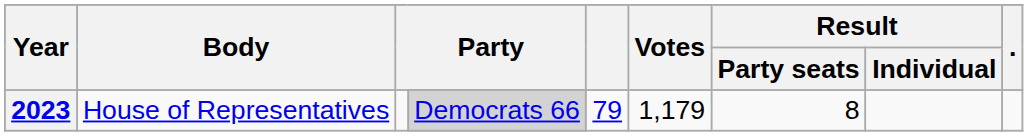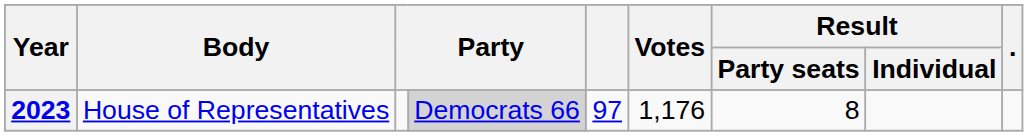2023 | column 5: 79 -> 97
2023 | Votes: 1,179 -> 1,176
